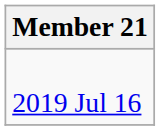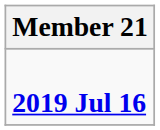row 2 | column 1: normal -> bold
